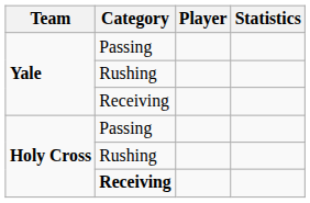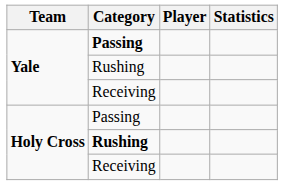Yale / Passing | Category: normal -> bold
Holy Cross / Rushing | Category: normal -> bold
Holy Cross / Receiving | Category: bold -> normal
